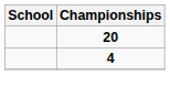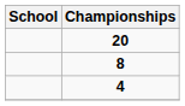+ row: 8
